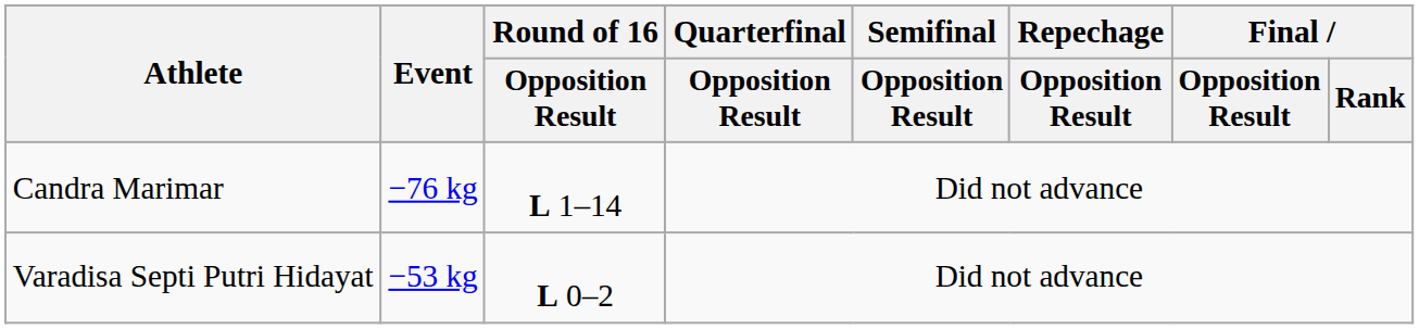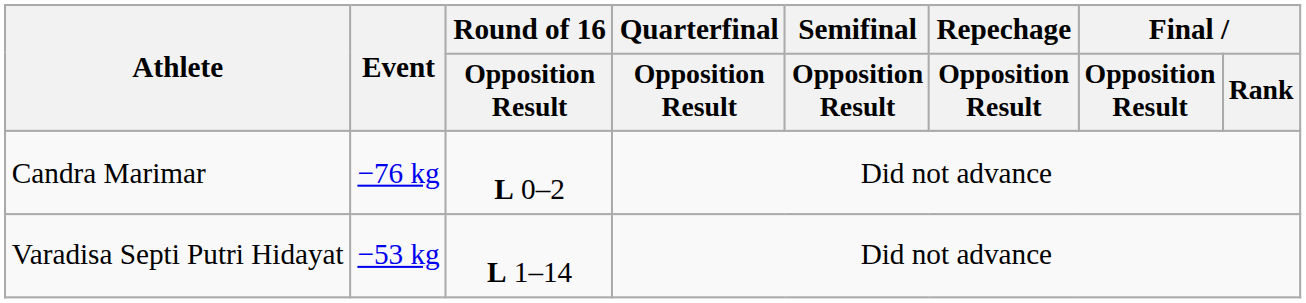Candra Marimar | Round of 16 / Opposition Result: L 1–14 -> L 0–2
Varadisa Septi Putri Hidayat | Round of 16 / Opposition Result: L 0–2 -> L 1–14
